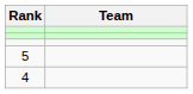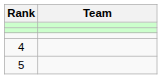row 5 | Rank: 5 -> 4
row 6 | Rank: 4 -> 5
